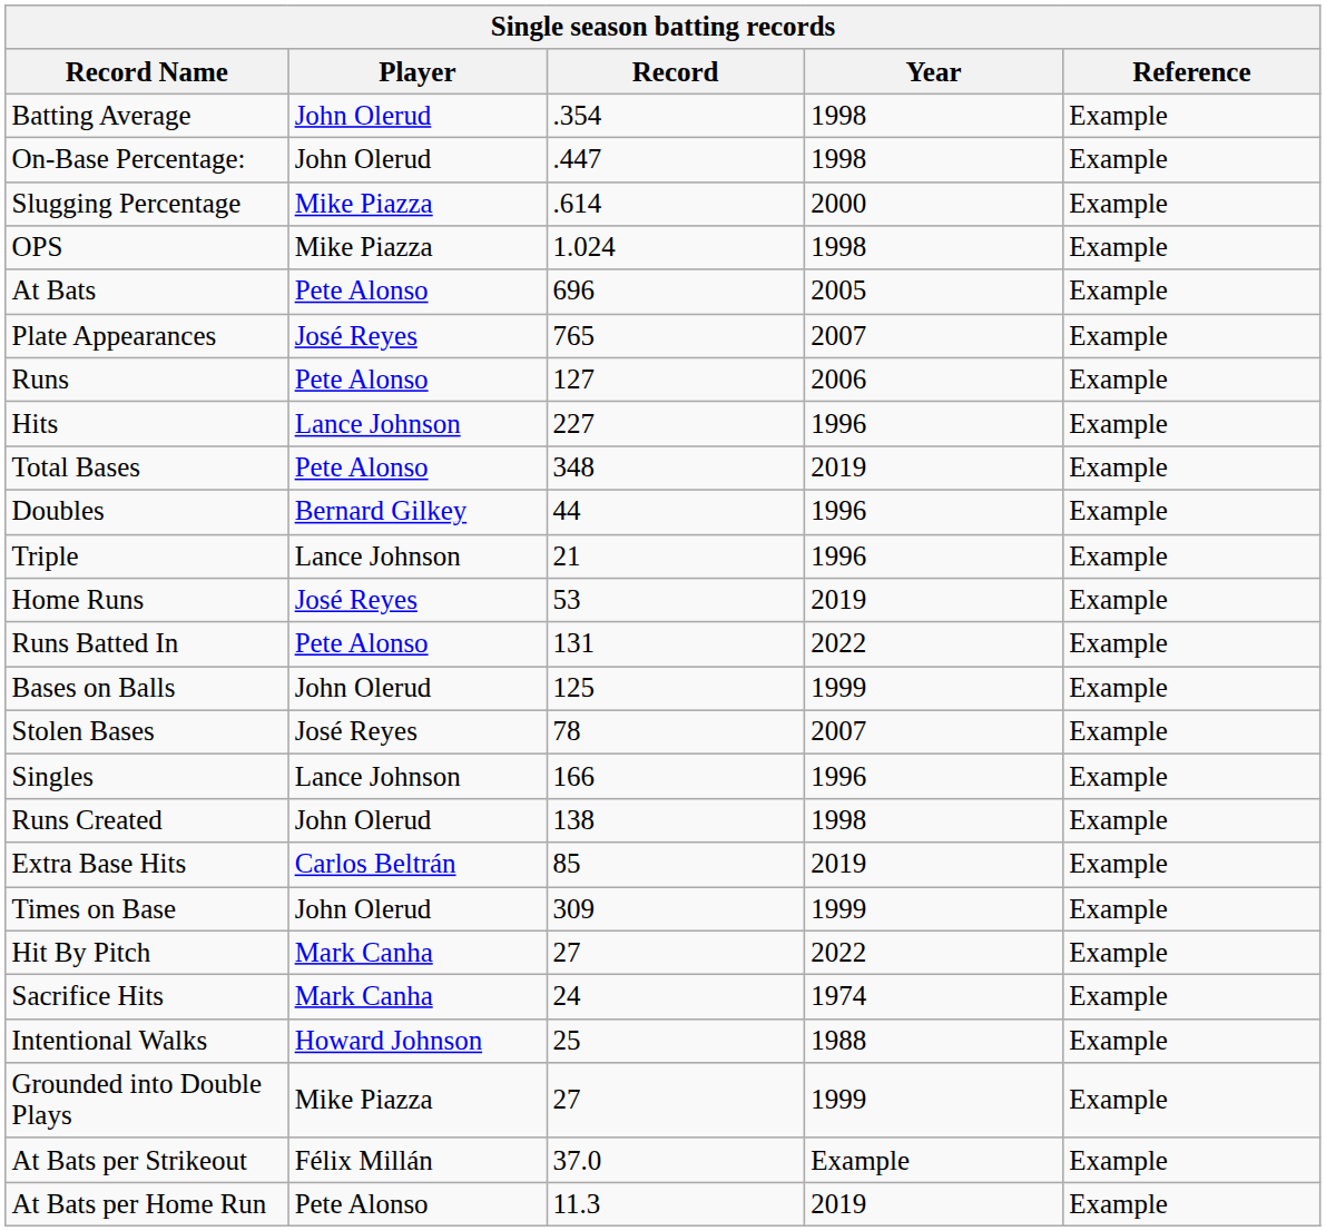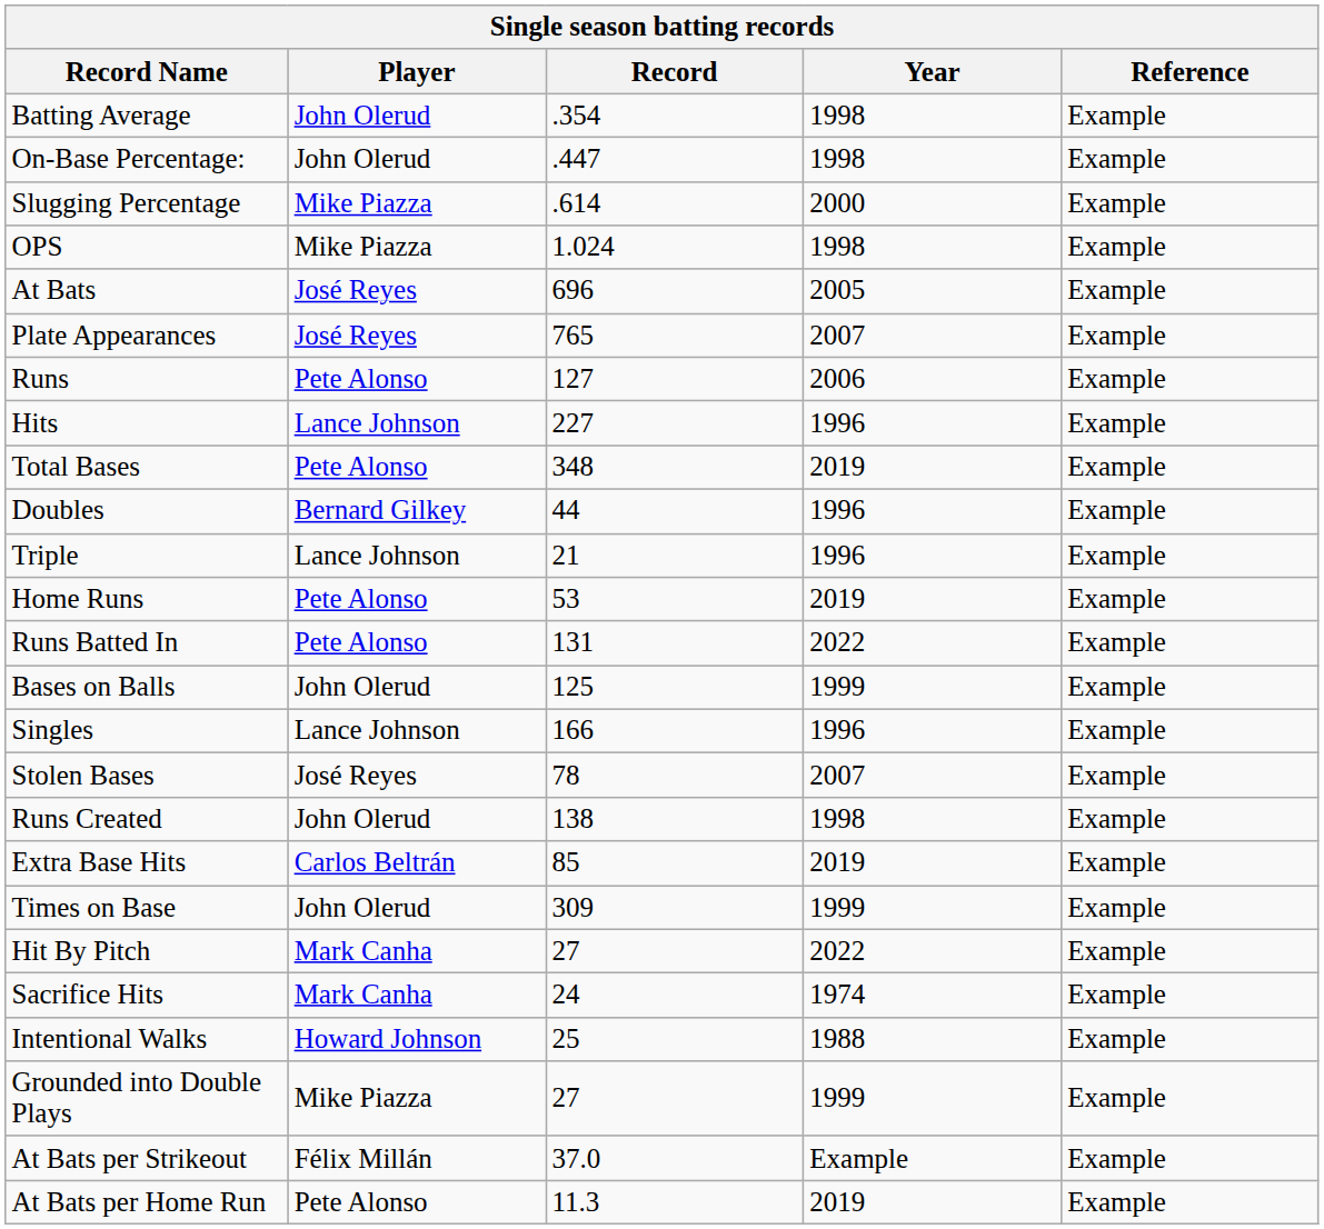At Bats | Player: Pete Alonso -> José Reyes
Home Runs | Player: José Reyes -> Pete Alonso
rows swapped: Stolen Bases <-> Singles
